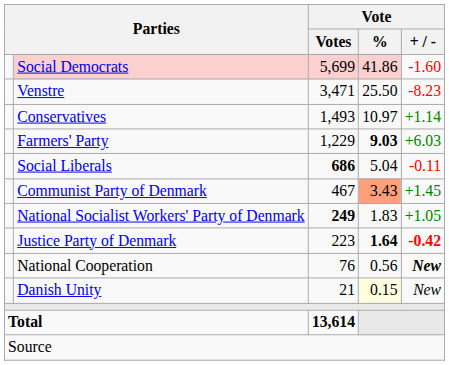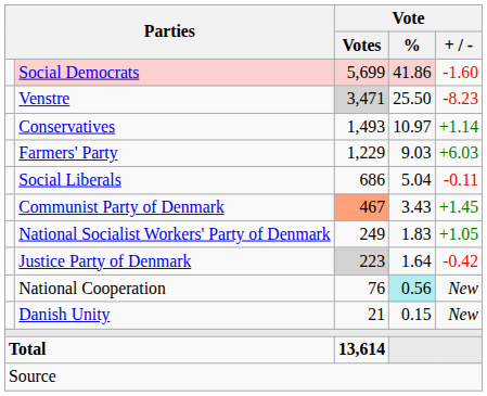Venstre | Vote / Votes: no background -> lightgrey background
Farmers' Party | Vote / %: bold -> normal
Social Liberals | Vote / Votes: bold -> normal
Communist Party of Denmark | Vote / Votes: no background -> lightsalmon background
Communist Party of Denmark | Vote / %: lightsalmon background -> no background
National Socialist Workers' Party of Denmark | Vote / Votes: bold -> normal
Justice Party of Denmark | Vote / Votes: no background -> lightgrey background
Justice Party of Denmark | Vote / %: bold -> normal
Justice Party of Denmark | Vote / + / -: bold -> normal
National Cooperation | Vote / %: no background -> paleturquoise background
National Cooperation | Vote / + / -: bold -> normal
Danish Unity | Vote / %: lightyellow background -> no background
